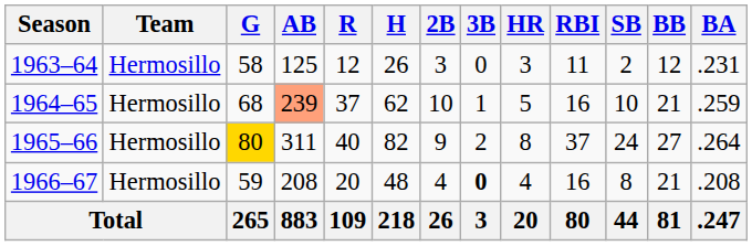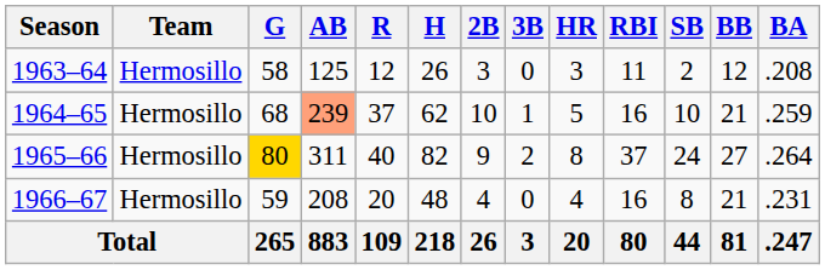1963–64 | BA: .231 -> .208
1966–67 | 3B: bold -> normal
1966–67 | BA: .208 -> .231
